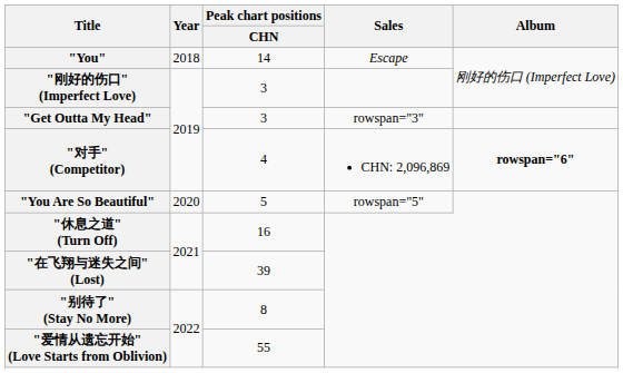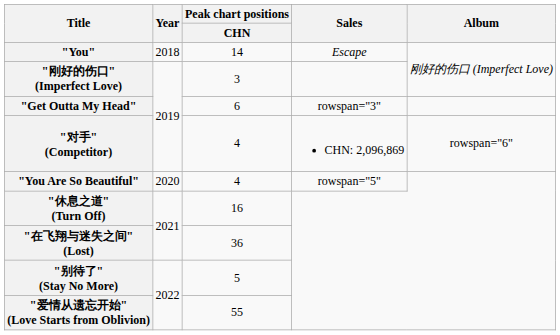"Get Outta My Head" | Peak chart positions / CHN: 3 -> 6
"对手" (Competitor) | Album: bold -> normal
"You Are So Beautiful" | Peak chart positions / CHN: 5 -> 4
"在飞翔与迷失之间" (Lost) | Peak chart positions / CHN: 39 -> 36
"别待了" (Stay No More) | Peak chart positions / CHN: 8 -> 5
